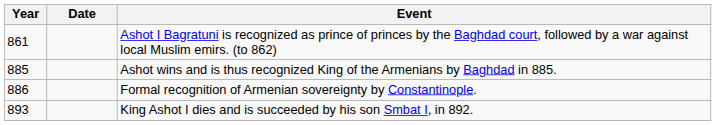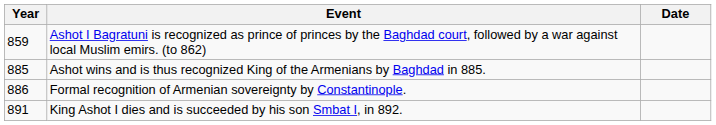columns swapped: Date <-> Event
row 2 | Year: 861 -> 859
row 5 | Year: 893 -> 891
